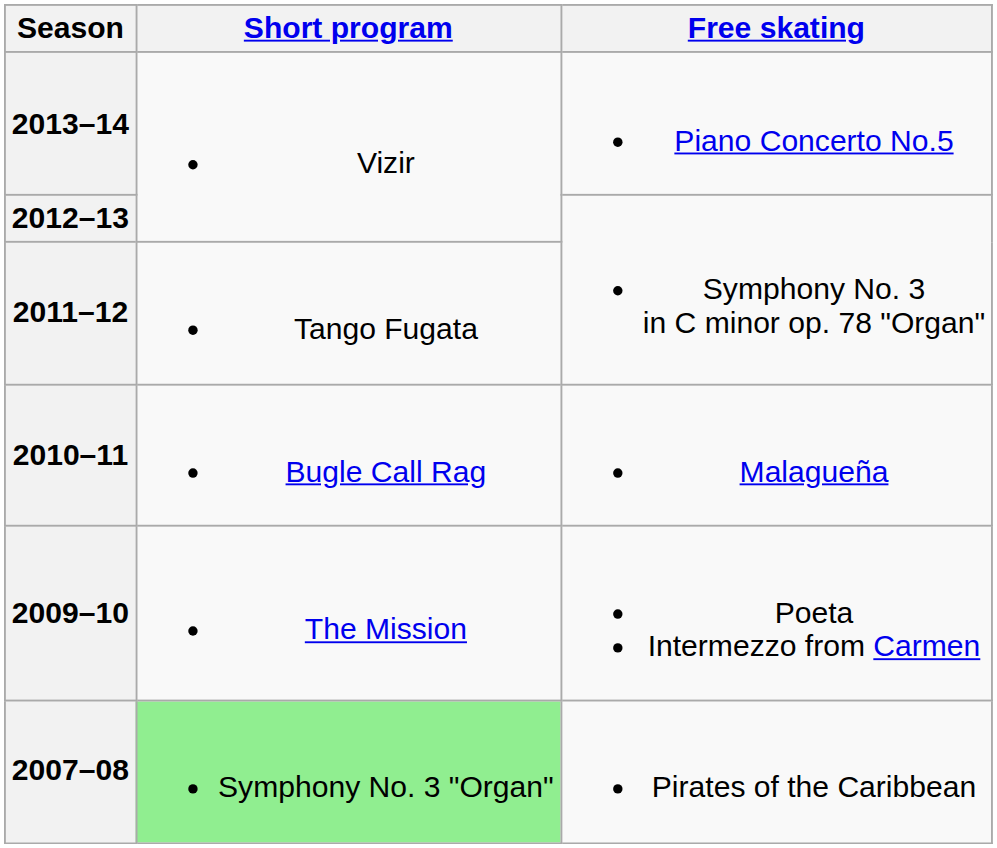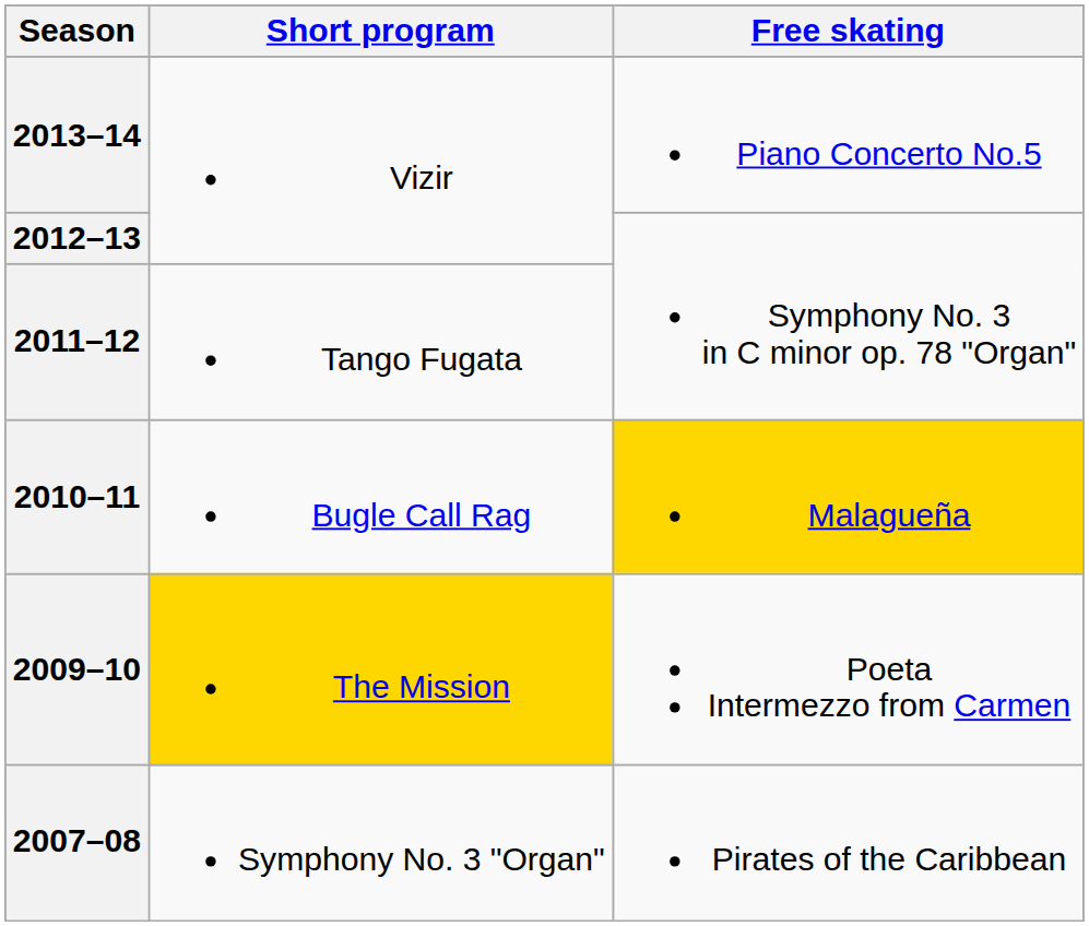2010–11 | Free skating: no background -> gold background
2009–10 | Short program: no background -> gold background
2007–08 | Short program: lightgreen background -> no background
